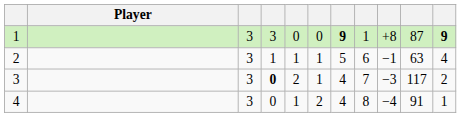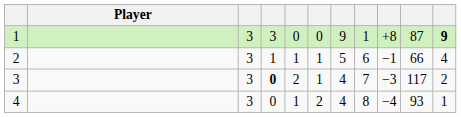row 2 | column 7: bold -> normal
row 3 | column 10: 63 -> 66
row 5 | column 10: 91 -> 93
